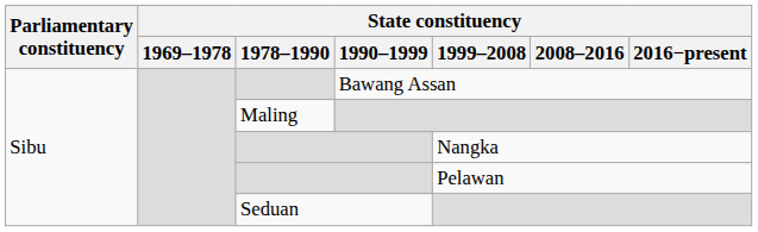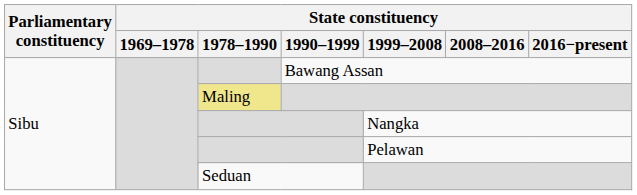Maling | State constituency / 1978–1990: no background -> khaki background
